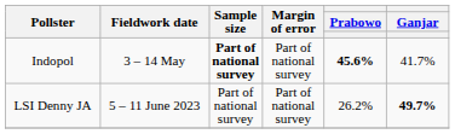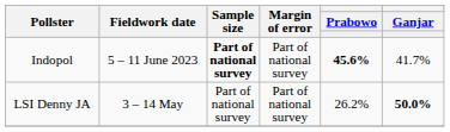Indopol | Fieldwork date: 3 – 14 May -> 5 – 11 June 2023
LSI Denny JA | Fieldwork date: 5 – 11 June 2023 -> 3 – 14 May
LSI Denny JA | Ganjar: 49.7% -> 50.0%
